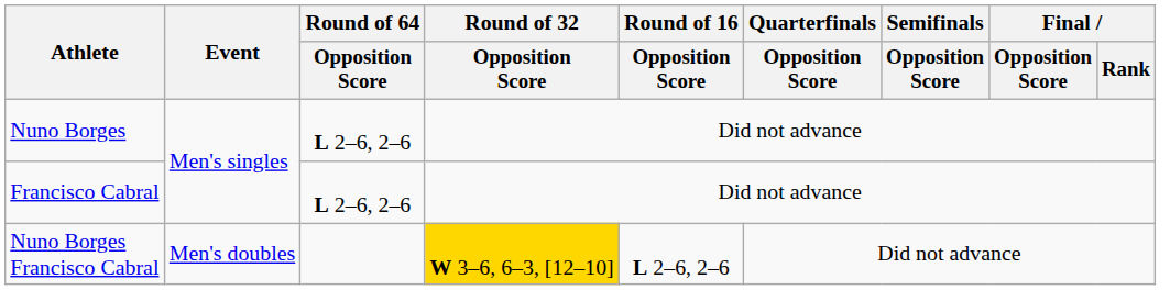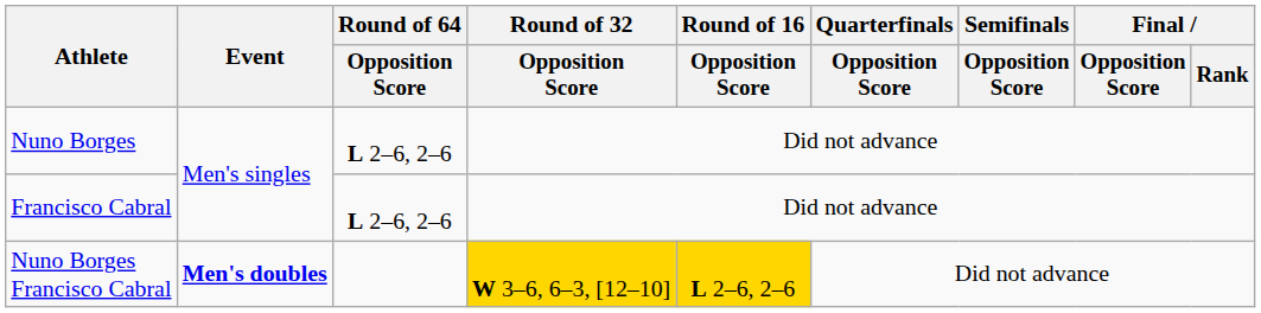Nuno Borges Francisco Cabral | Event: normal -> bold
Nuno Borges Francisco Cabral | Round of 16 / Opposition Score: no background -> gold background
